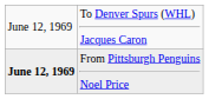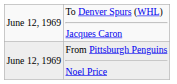row 2 | column 1: bold -> normal
